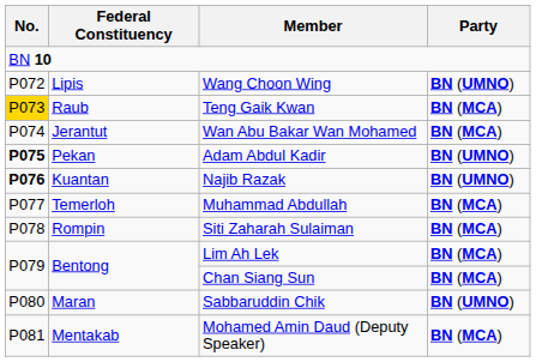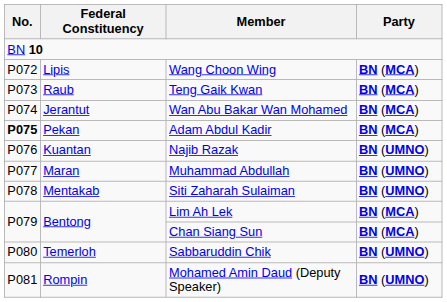Wang Choon Wing | Party: BN (UMNO) -> BN (MCA)
Teng Gaik Kwan | No.: gold background -> no background
Adam Abdul Kadir | Party: BN (UMNO) -> BN (MCA)
Najib Razak | No.: bold -> normal
Muhammad Abdullah | Federal Constituency: Temerloh -> Maran
Muhammad Abdullah | Party: BN (MCA) -> BN (UMNO)
Siti Zaharah Sulaiman | Federal Constituency: Rompin -> Mentakab
Siti Zaharah Sulaiman | Party: BN (MCA) -> BN (UMNO)
Sabbaruddin Chik | Federal Constituency: Maran -> Temerloh
Mohamed Amin Daud (Deputy Speaker) | Federal Constituency: Mentakab -> Rompin
Mohamed Amin Daud (Deputy Speaker) | Party: BN (MCA) -> BN (UMNO)
